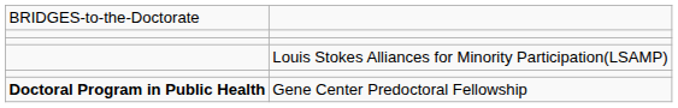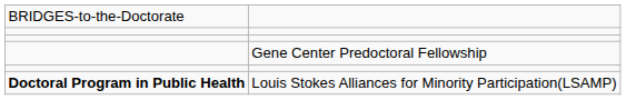row 4 | column 2: Louis Stokes Alliances for Minority Participation(LSAMP) -> Gene Center Predoctoral Fellowship
row 6 | column 2: Gene Center Predoctoral Fellowship -> Louis Stokes Alliances for Minority Participation(LSAMP)
